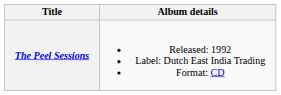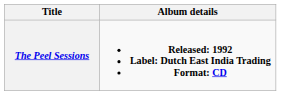The Peel Sessions | Album details: normal -> bold
